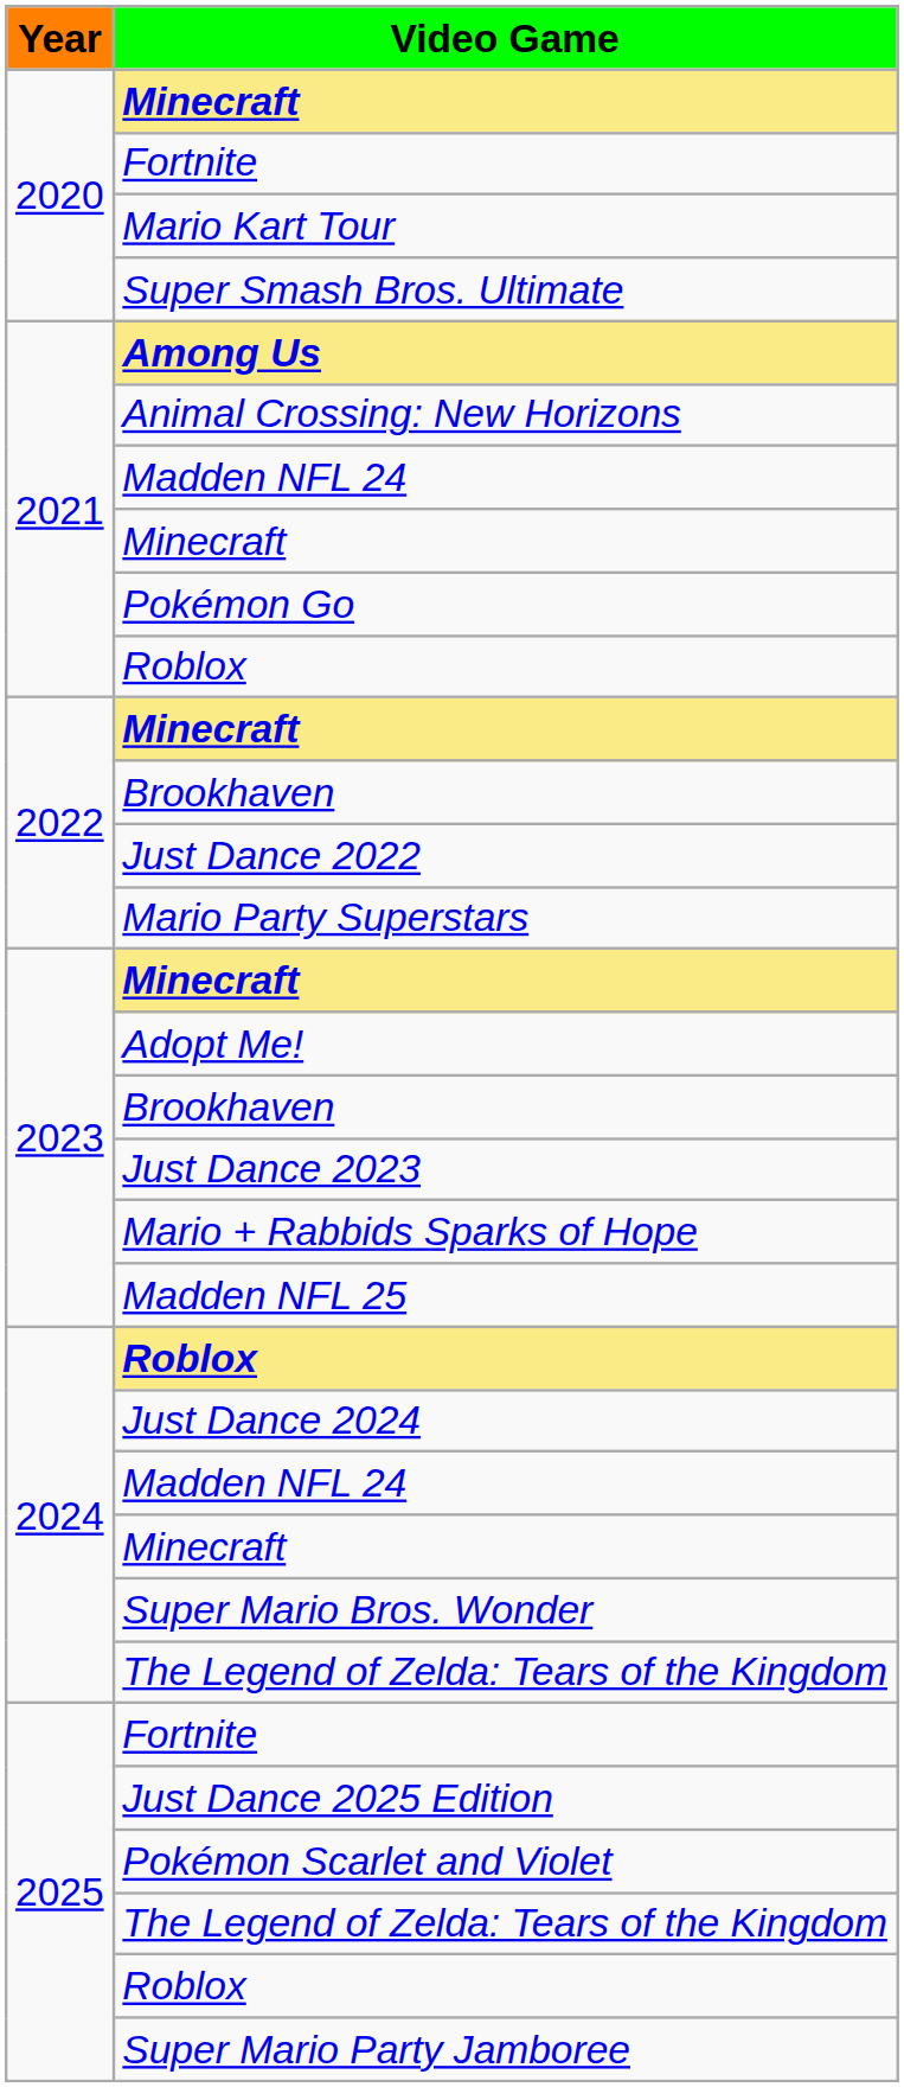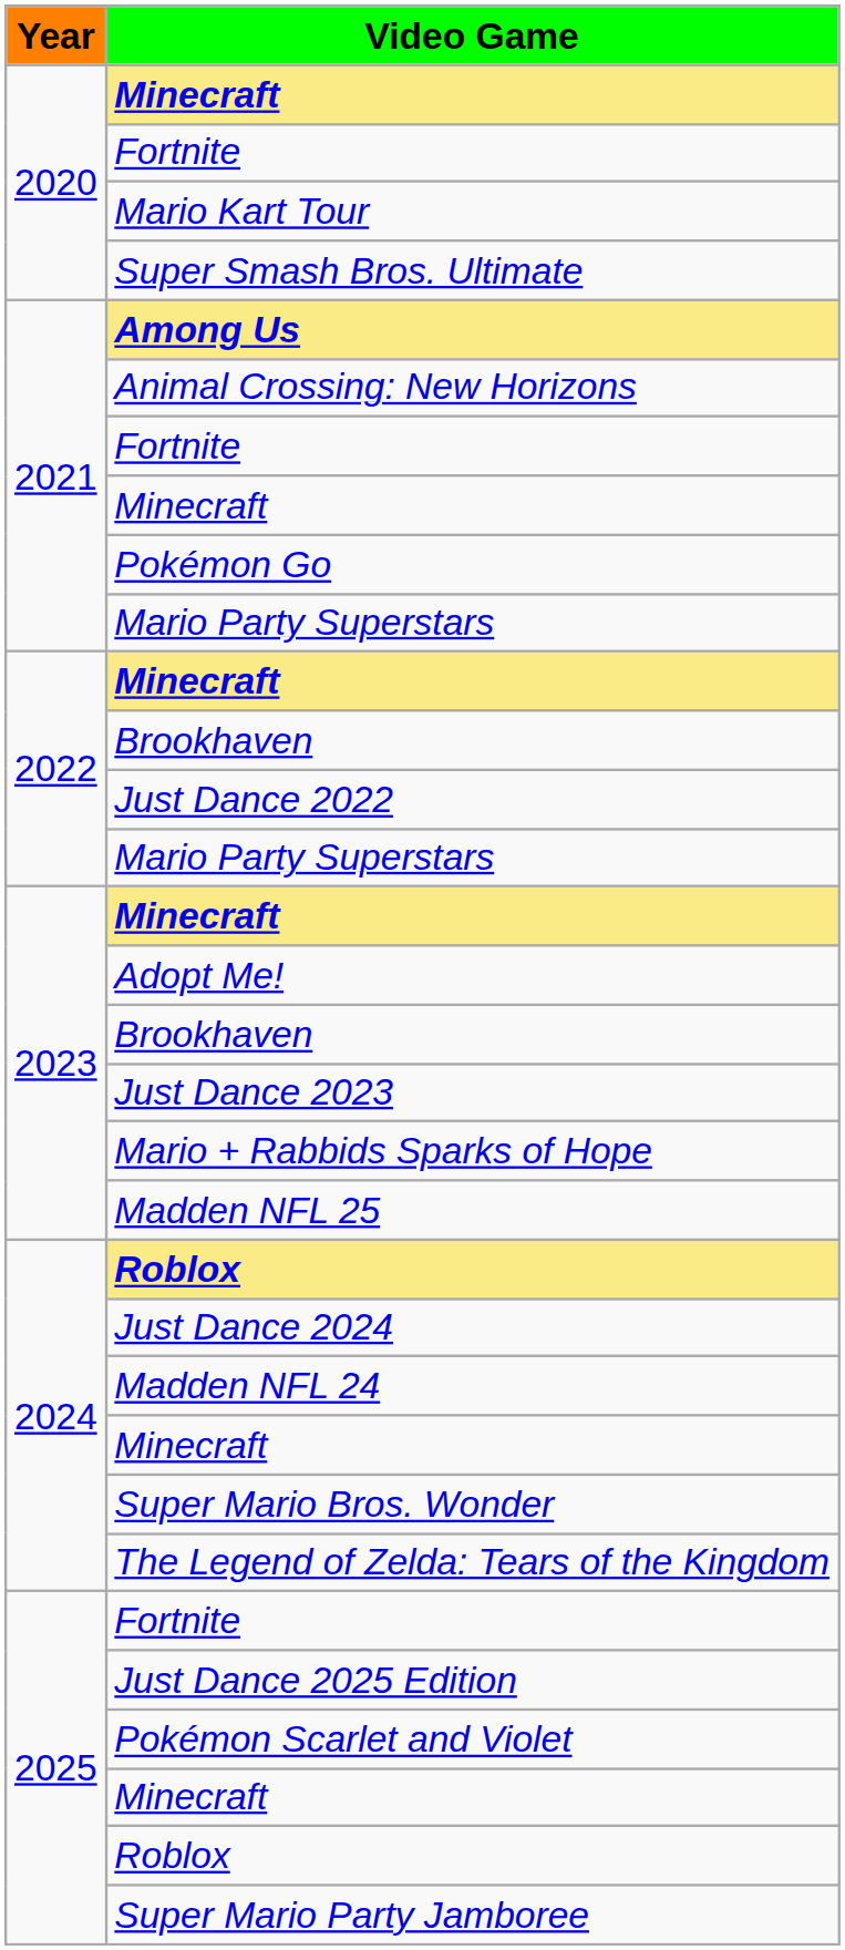row 8 | Video Game: Madden NFL 24 -> Fortnite
row 11 | Video Game: Roblox -> Mario Party Superstars
row 31 | Video Game: The Legend of Zelda: Tears of the Kingdom -> Minecraft
